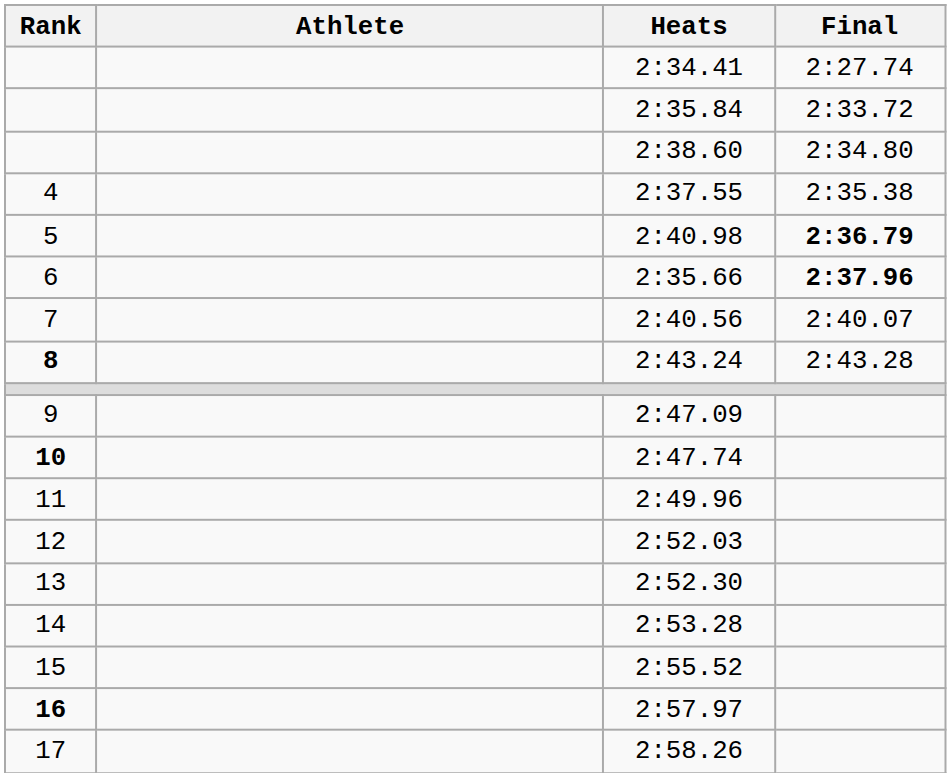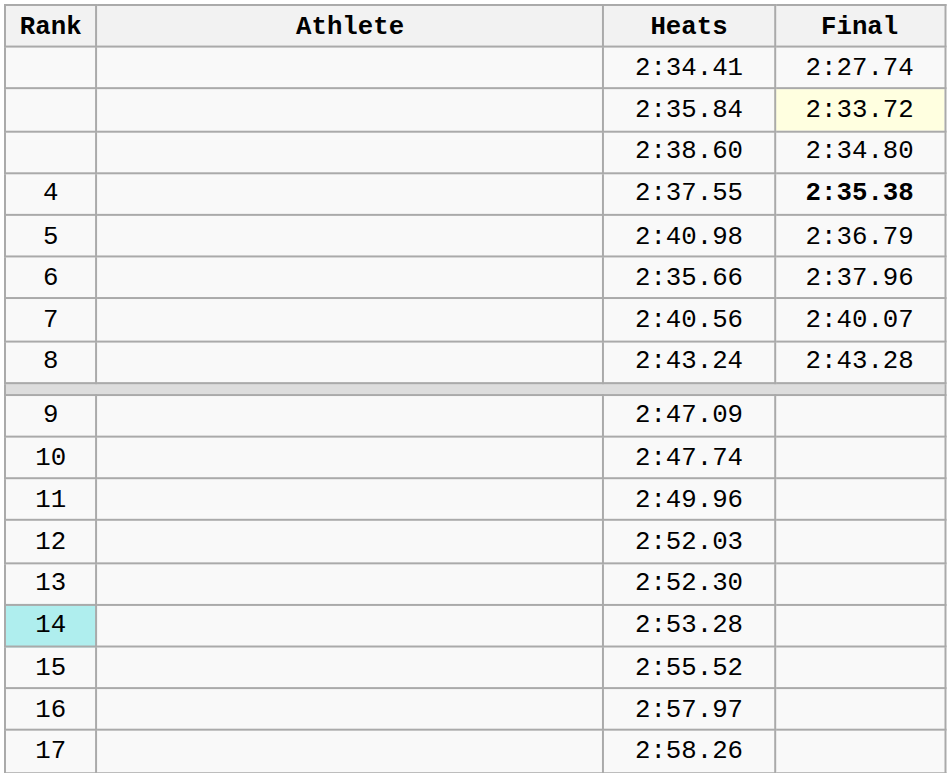2:35.84 | Final: no background -> lightyellow background
2:37.55 | Final: normal -> bold
2:40.98 | Final: bold -> normal
2:35.66 | Final: bold -> normal
2:43.24 | Rank: bold -> normal
2:47.74 | Rank: bold -> normal
2:53.28 | Rank: no background -> paleturquoise background
2:57.97 | Rank: bold -> normal
